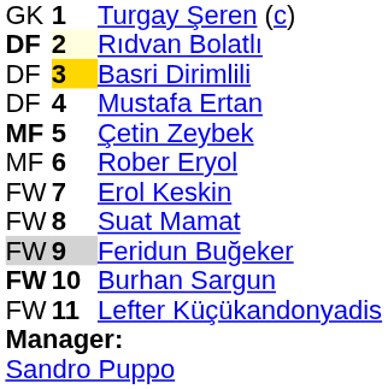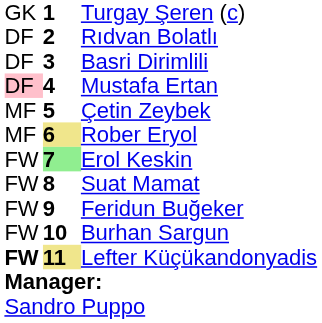Rıdvan Bolatlı | column 1: bold -> normal
Rıdvan Bolatlı | column 2: lightyellow background -> no background
Basri Dirimlili | column 2: gold background -> no background
Mustafa Ertan | column 1: no background -> pink background
Çetin Zeybek | column 1: bold -> normal
Rober Eryol | column 2: no background -> khaki background
Erol Keskin | column 2: no background -> lightgreen background
Feridun Buğeker | column 1: lightgrey background -> no background
Feridun Buğeker | column 2: lightgrey background -> no background
Burhan Sargun | column 1: bold -> normal
Lefter Küçükandonyadis | column 1: normal -> bold
Lefter Küçükandonyadis | column 2: no background -> khaki background
